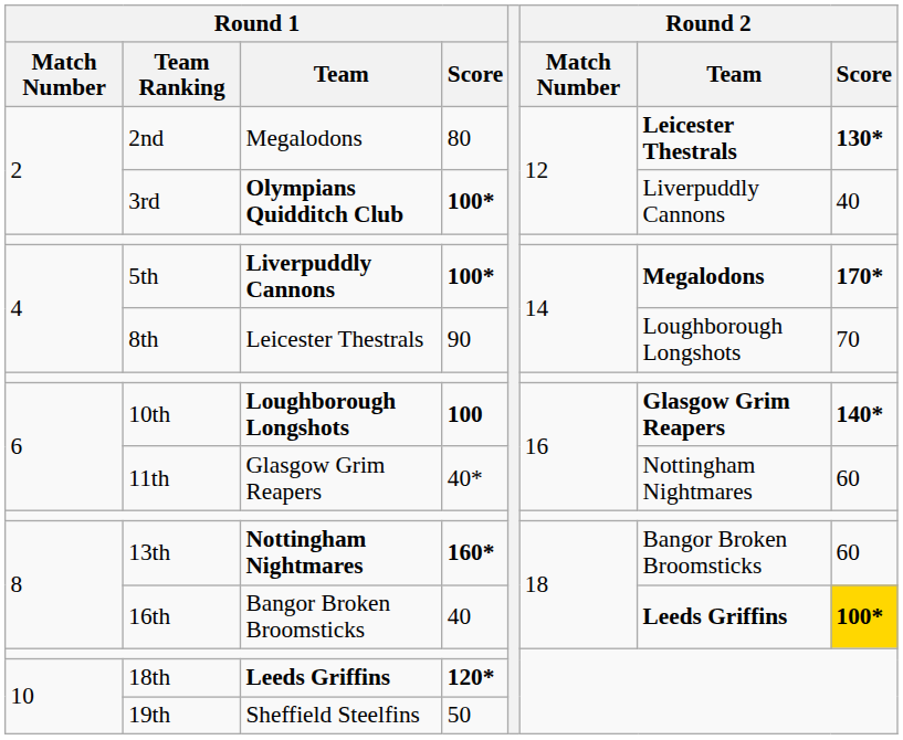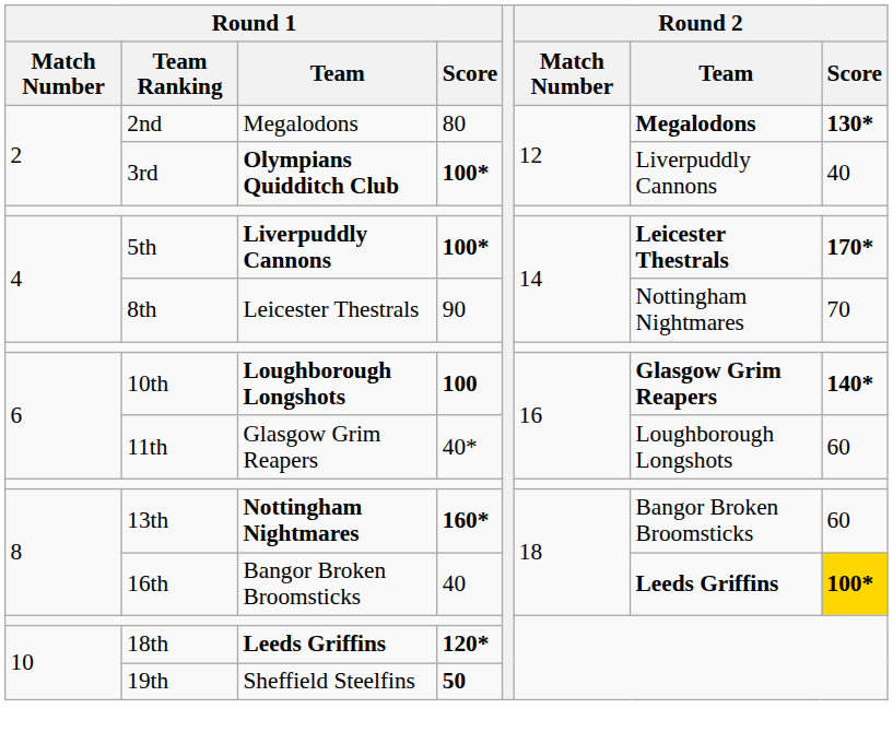2nd | Round 2 / Team: Leicester Thestrals -> Megalodons
5th | Round 2 / Team: Megalodons -> Leicester Thestrals
8th | Round 2 / Team: Loughborough Longshots -> Nottingham Nightmares
11th | Round 2 / Team: Nottingham Nightmares -> Loughborough Longshots
19th | Round 1 / Score: normal -> bold
